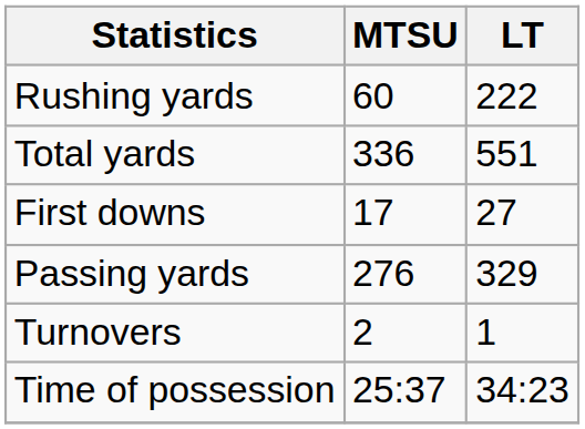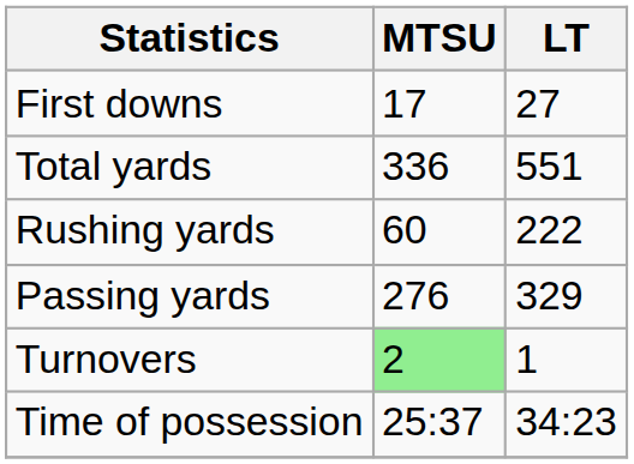rows swapped: First downs <-> Rushing yards
Turnovers | MTSU: no background -> lightgreen background
